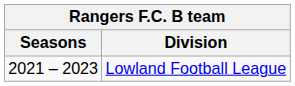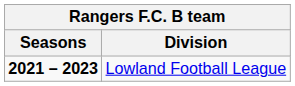Lowland Football League | Seasons: normal -> bold
